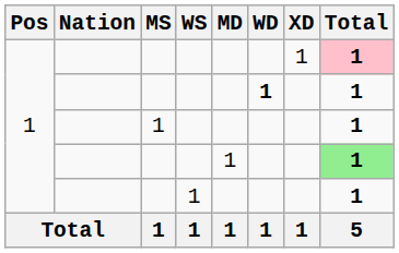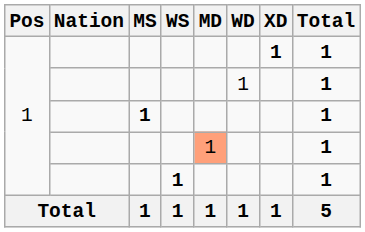row 2 | XD: normal -> bold
row 2 | Total: pink background -> no background
row 3 | WD: bold -> normal
row 4 | MS: normal -> bold
row 5 | MD: no background -> lightsalmon background
row 5 | Total: lightgreen background -> no background
row 6 | WS: normal -> bold
